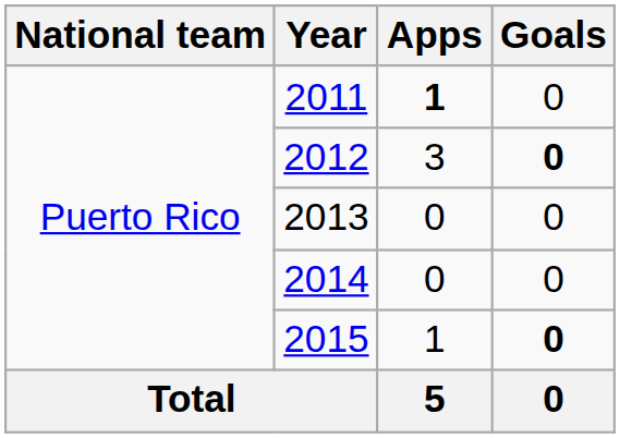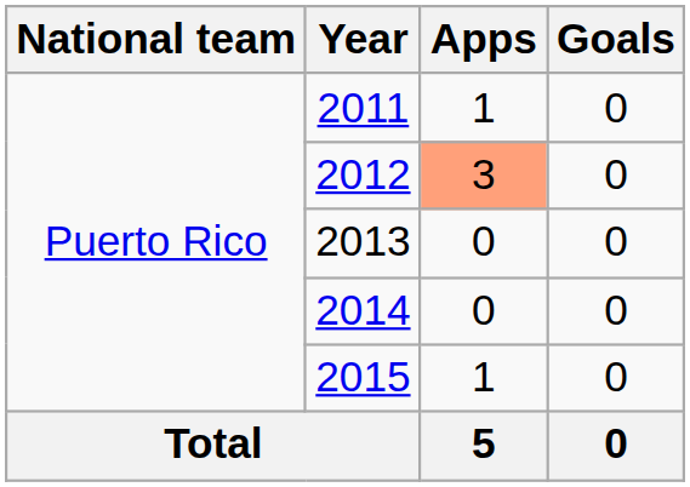2011 | Apps: bold -> normal
2012 | Apps: no background -> lightsalmon background
2012 | Goals: bold -> normal
2015 | Goals: bold -> normal
